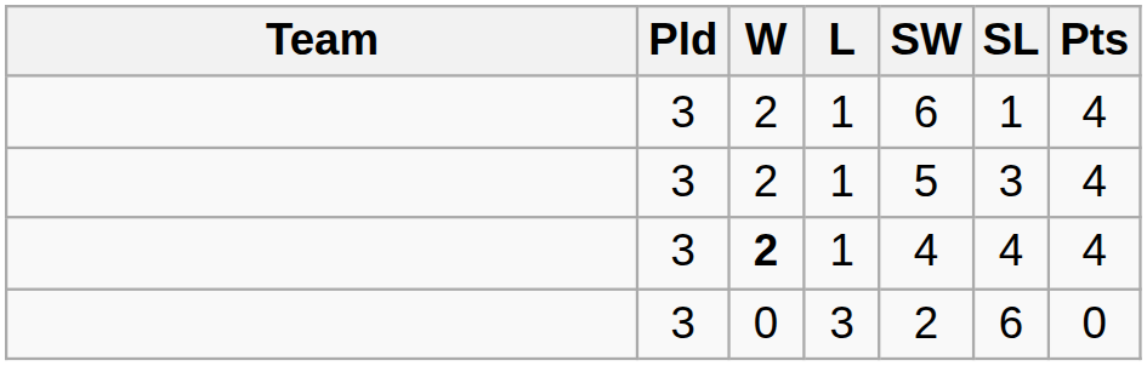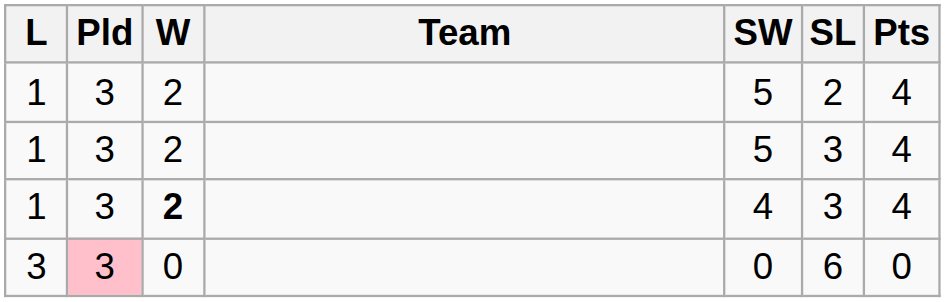columns swapped: Team <-> L
row 2 | SW: 6 -> 5
row 2 | SL: 1 -> 2
row 4 | SL: 4 -> 3
row 5 | Pld: no background -> pink background
row 5 | SW: 2 -> 0
